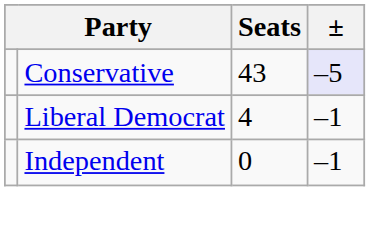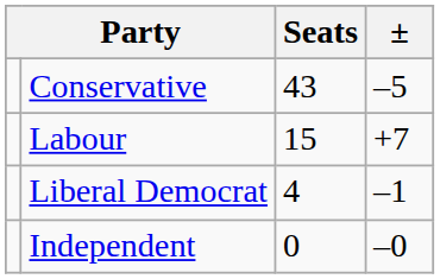Conservative | ±: lavender background -> no background
+ row: Labour | 15 | +7
Independent | ±: –1 -> –0
